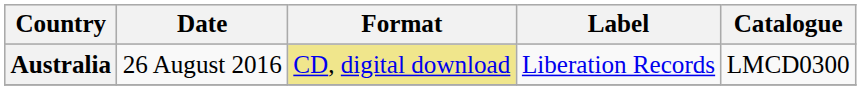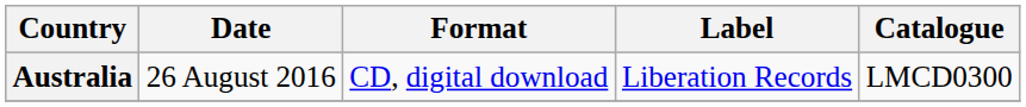Australia | Format: khaki background -> no background
